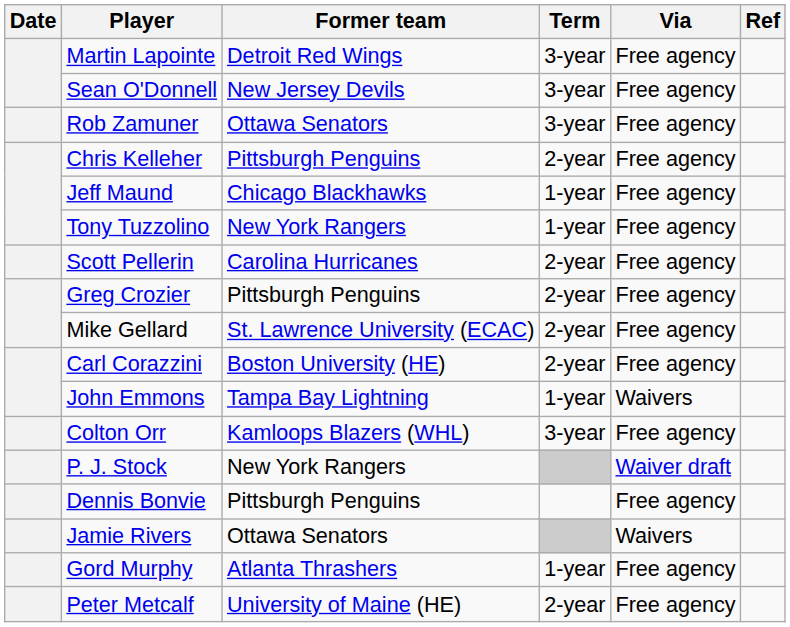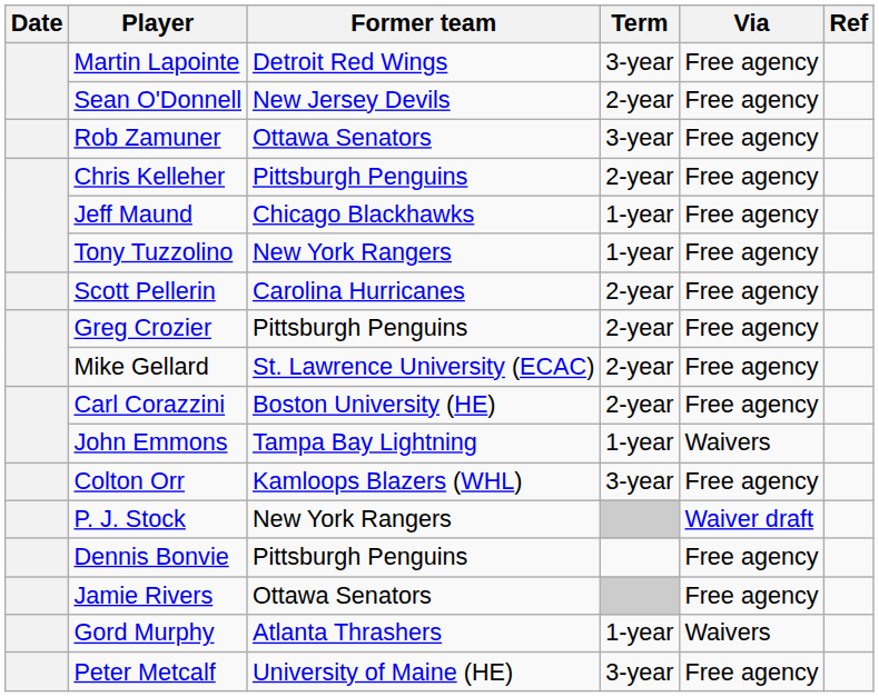Sean O'Donnell | Term: 3-year -> 2-year
Jamie Rivers | Via: Waivers -> Free agency
Gord Murphy | Via: Free agency -> Waivers
Peter Metcalf | Term: 2-year -> 3-year
